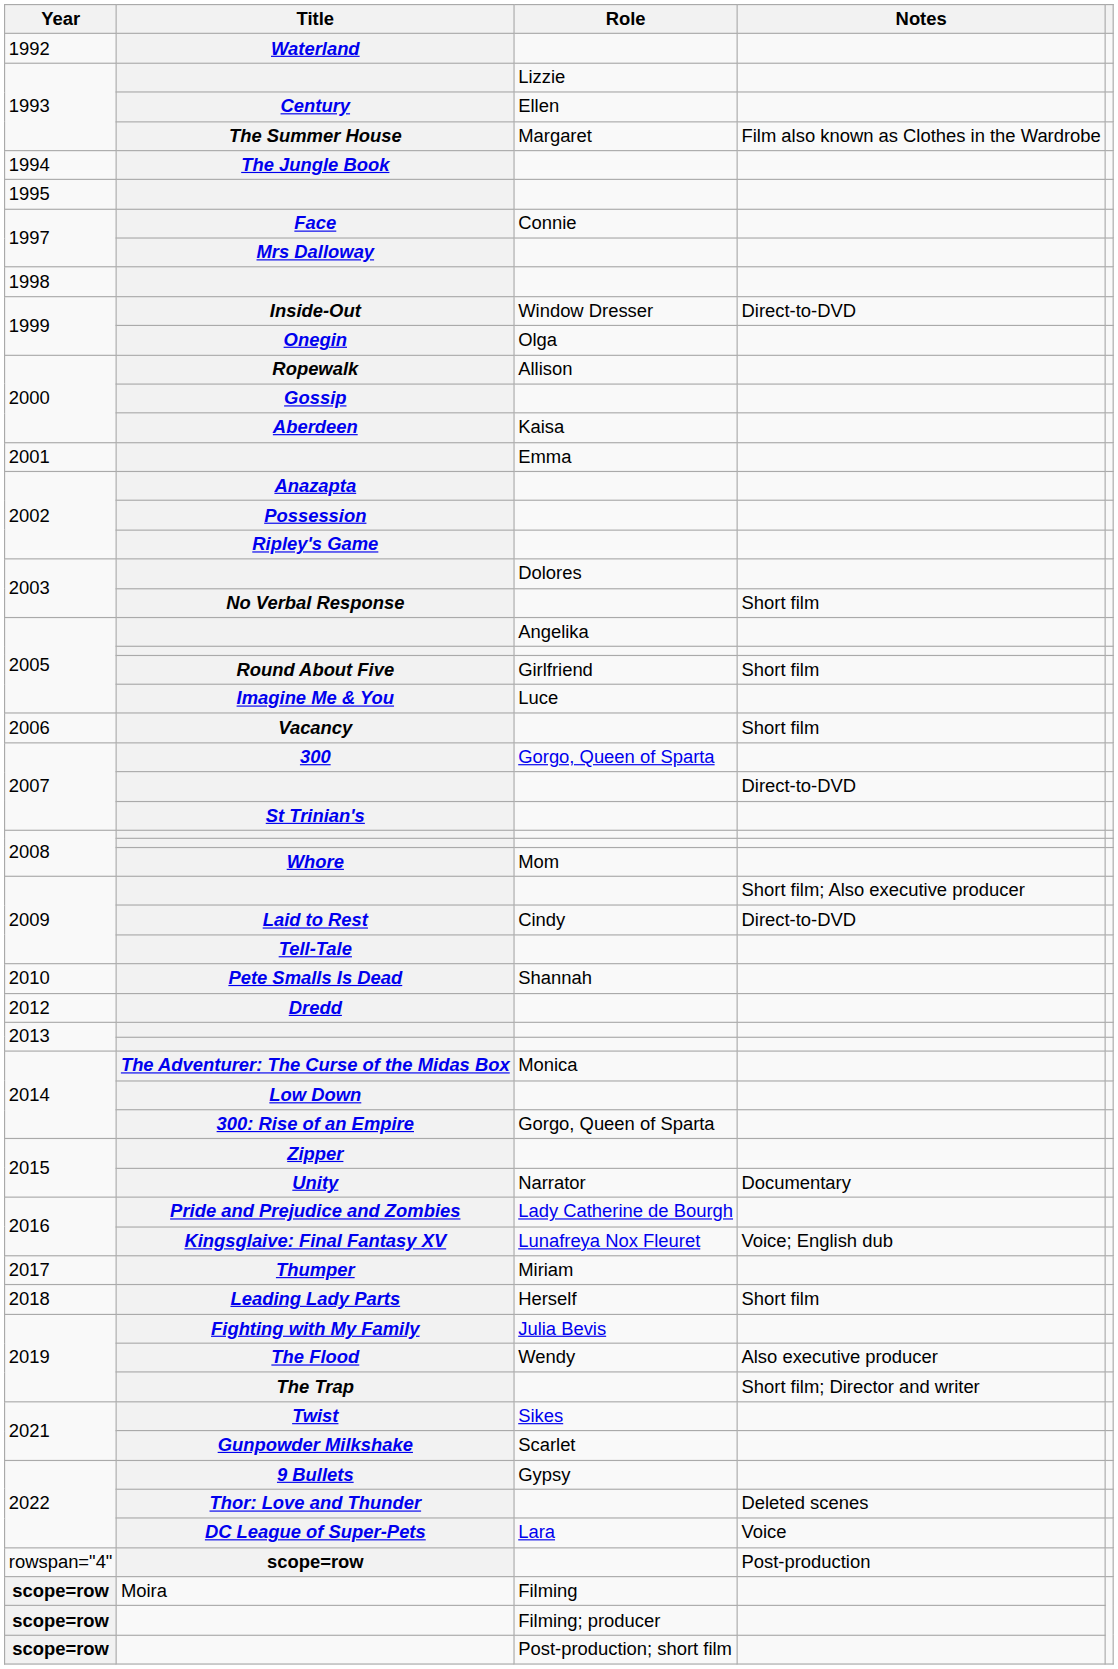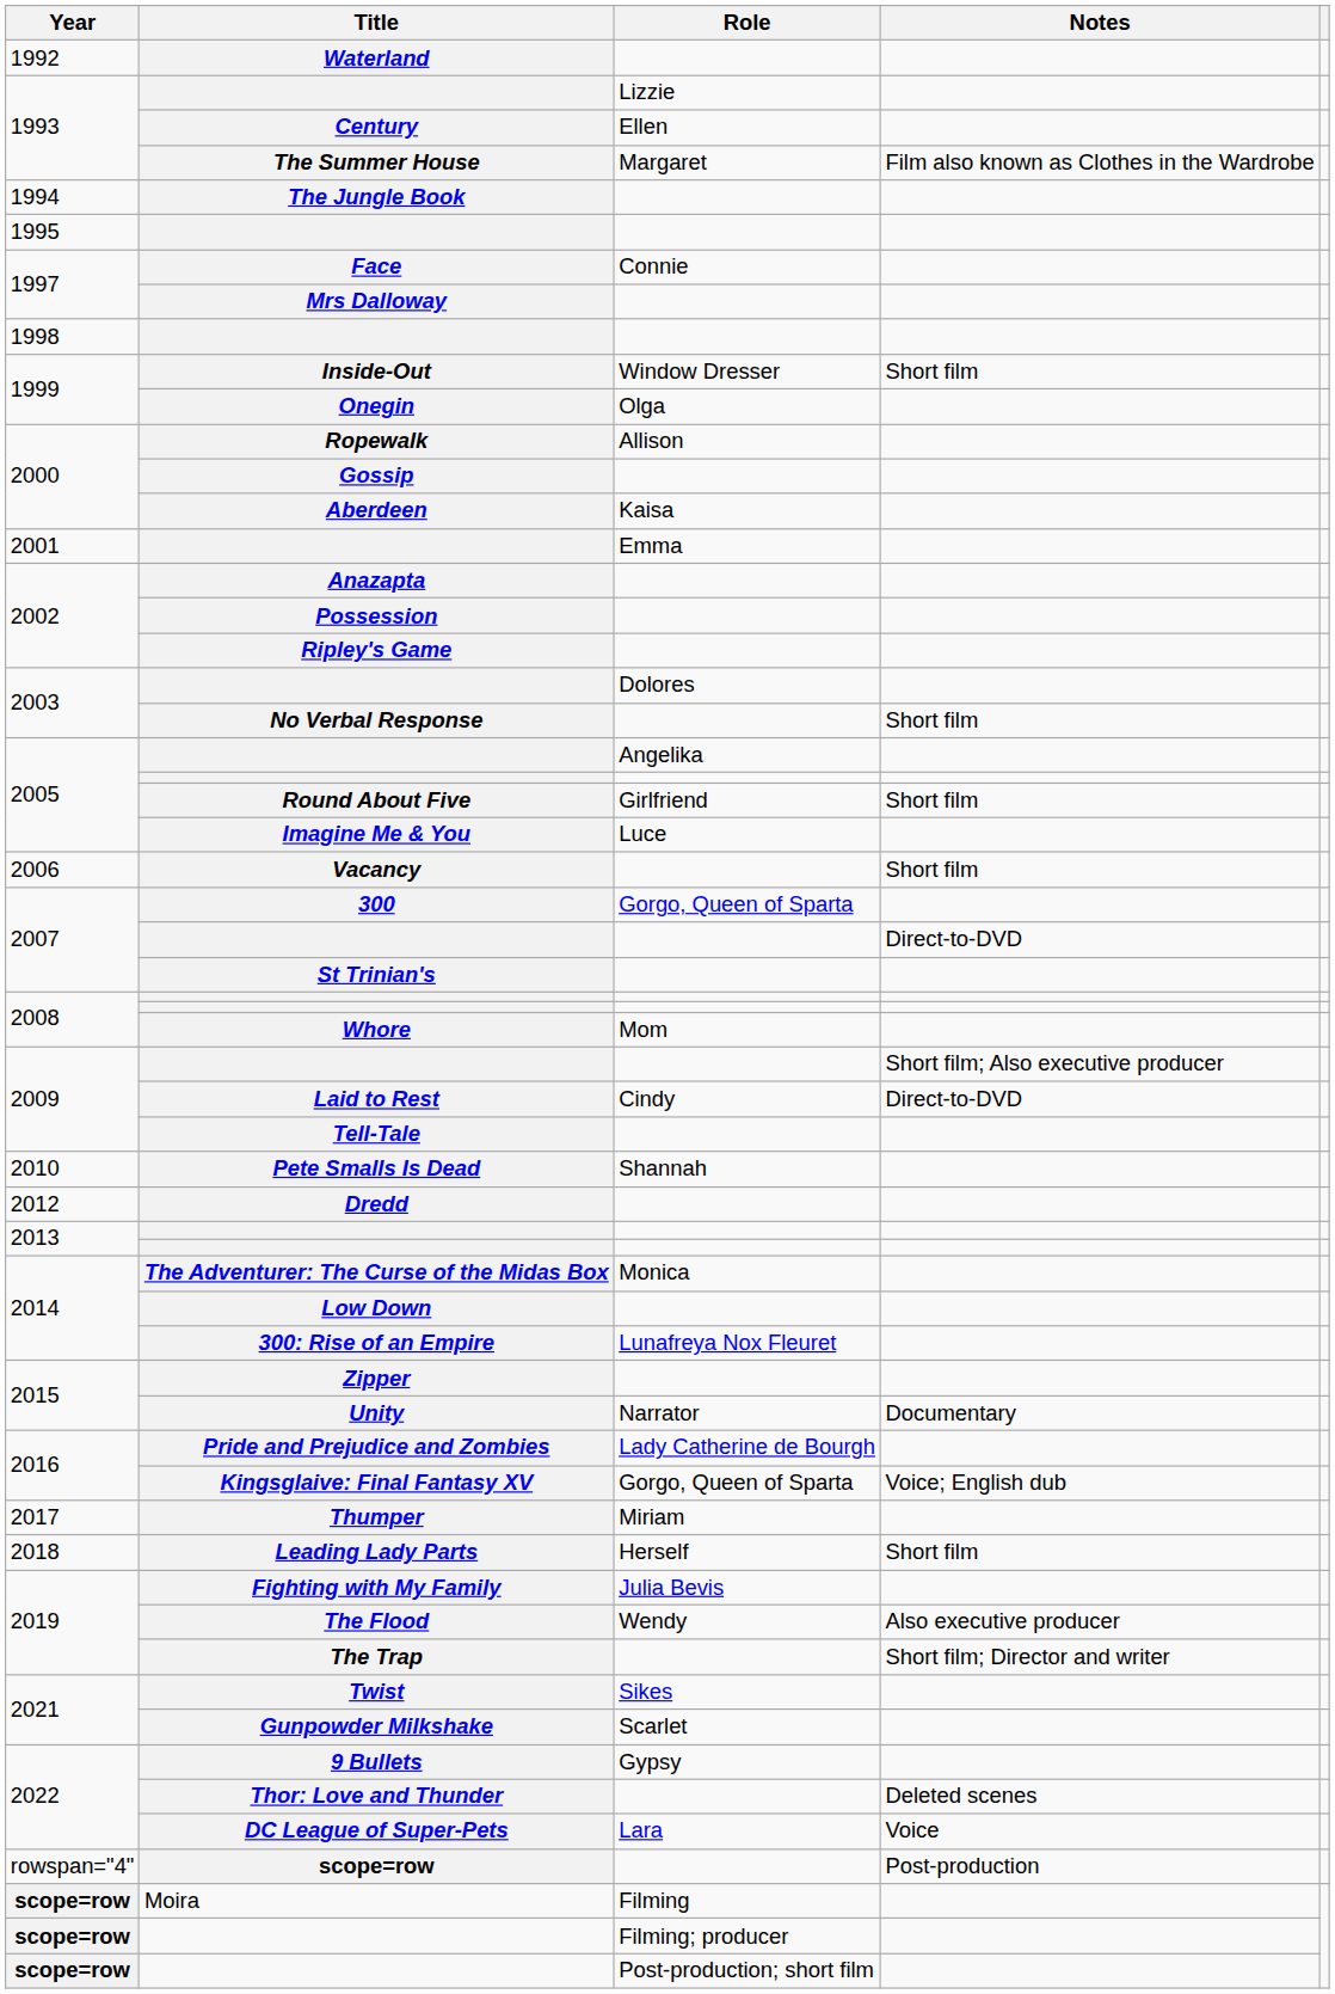Inside-Out | Notes: Direct-to-DVD -> Short film
300: Rise of an Empire | Role: Gorgo, Queen of Sparta -> Lunafreya Nox Fleuret
Kingsglaive: Final Fantasy XV | Role: Lunafreya Nox Fleuret -> Gorgo, Queen of Sparta
